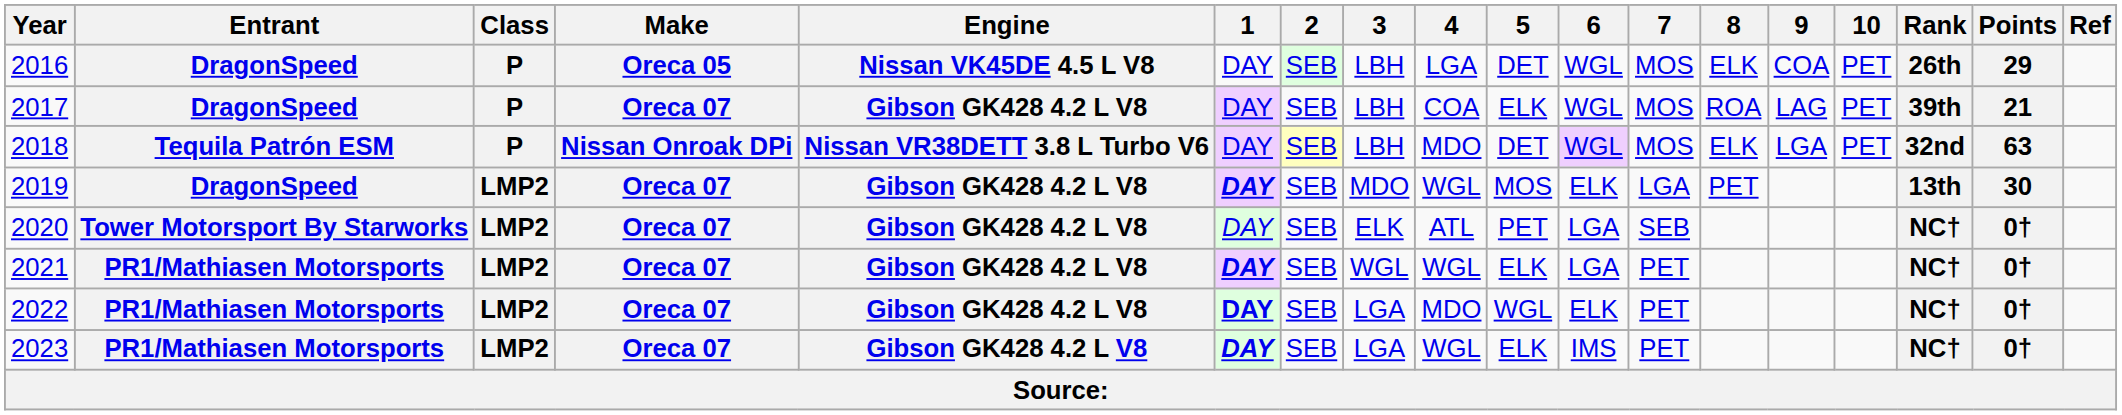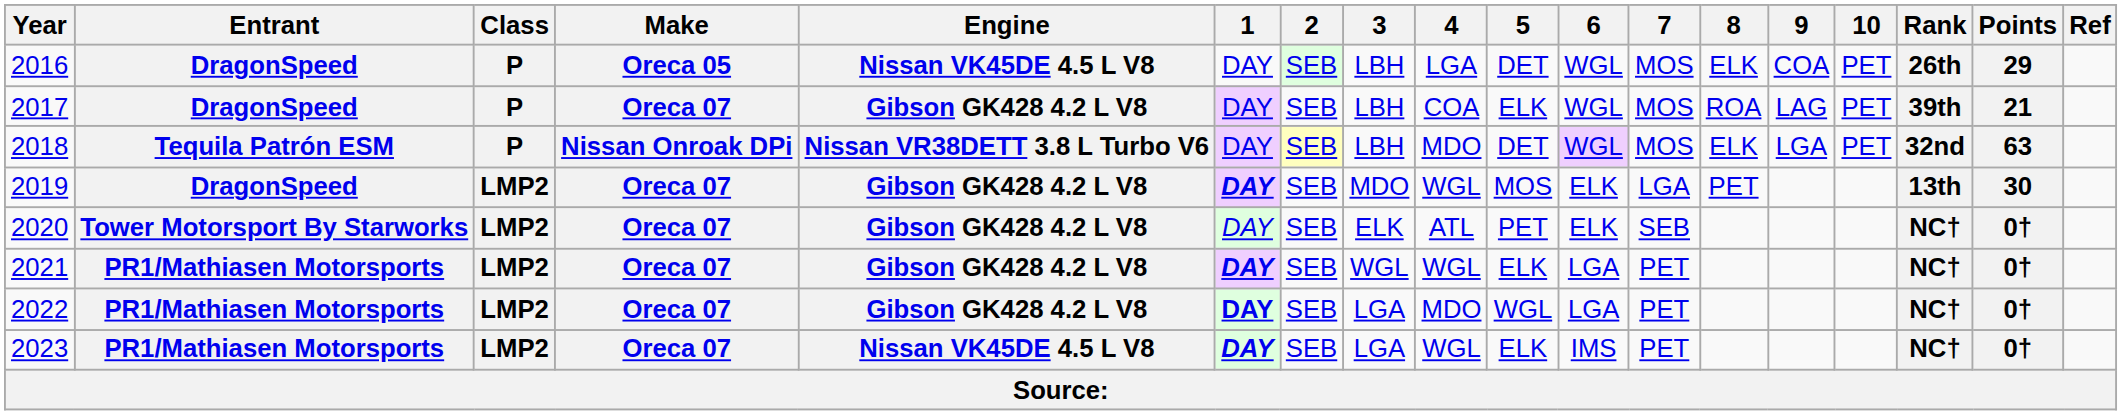2020 | 6: LGA -> ELK
2022 | 6: ELK -> LGA
2023 | Engine: Gibson GK428 4.2 L V8 -> Nissan VK45DE 4.5 L V8
